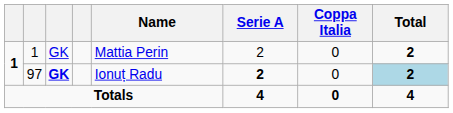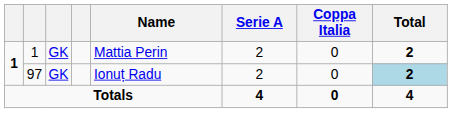97 | column 3: bold -> normal
97 | Serie A: bold -> normal
